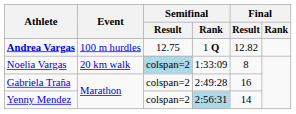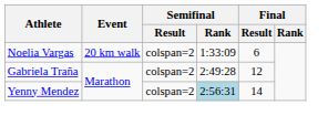- row: Andrea Vargas | 100 m hurdles | 12.75 | 1 Q | 12.82
Noelia Vargas | Semifinal / Result: lightblue background -> no background
Noelia Vargas | Final / Result: 8 -> 6
Gabriela Traña | Final / Result: 16 -> 12
